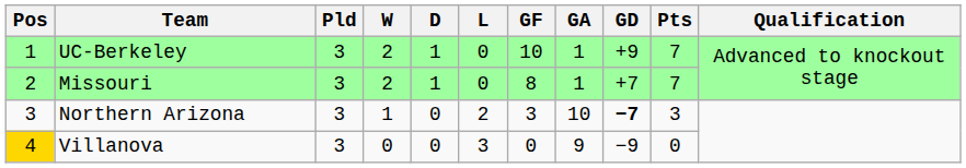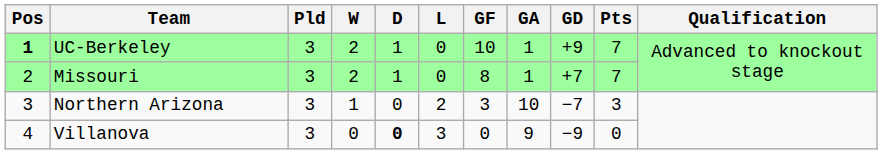UC-Berkeley | Pos: normal -> bold
Northern Arizona | GD: bold -> normal
Villanova | Pos: gold background -> no background
Villanova | D: normal -> bold
